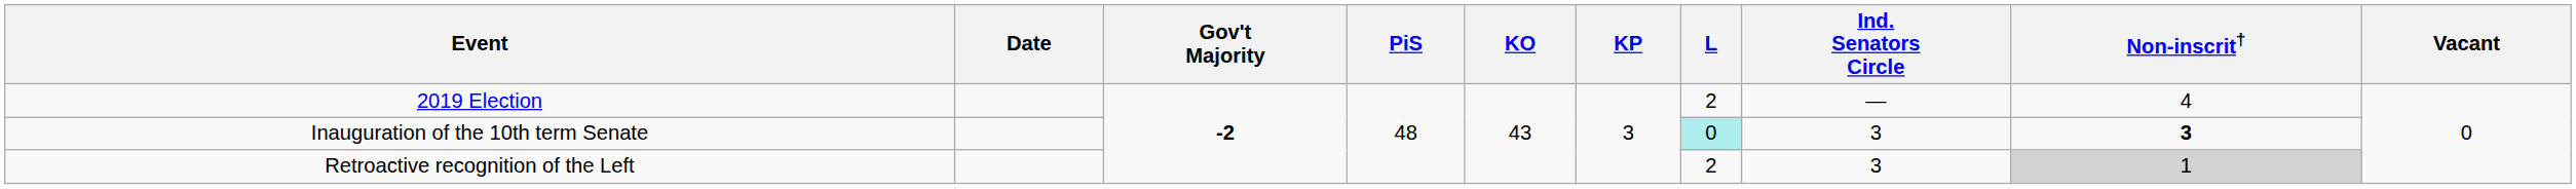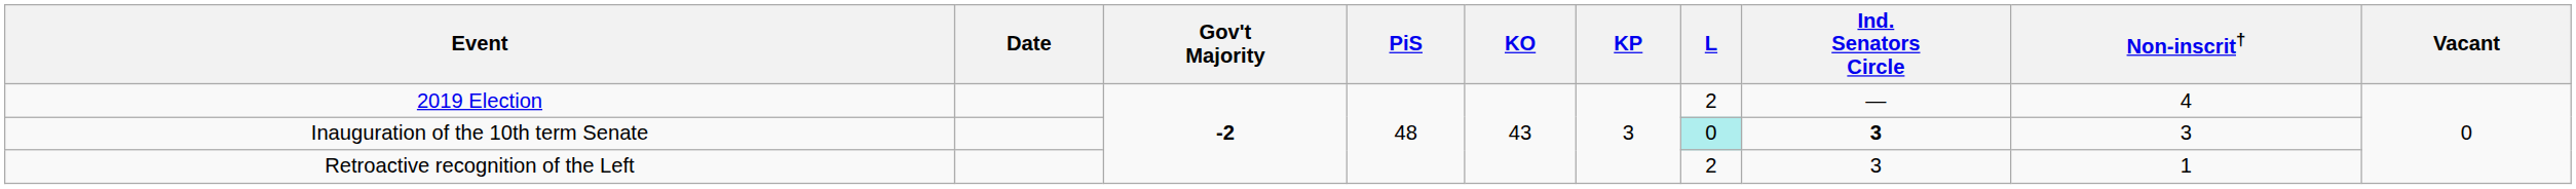Inauguration of the 10th term Senate | Ind. Senators Circle: normal -> bold
Inauguration of the 10th term Senate | Non-inscrit†: bold -> normal
Retroactive recognition of the Left | Non-inscrit†: lightgrey background -> no background
